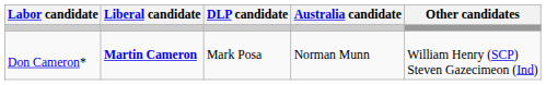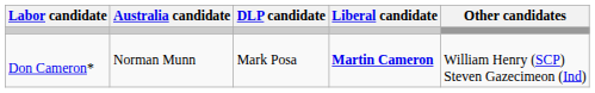columns swapped: Liberal candidate <-> Australia candidate
